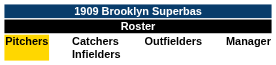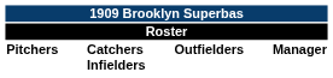Pitchers | column 1: gold background -> no background
